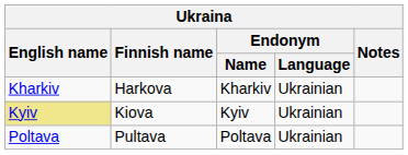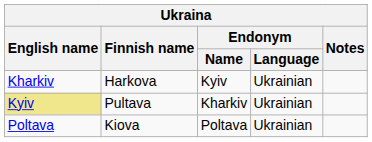row 4 | Endonym / Name: Kharkiv -> Kyiv
row 5 | Finnish name: Kiova -> Pultava
row 5 | Endonym / Name: Kyiv -> Kharkiv
row 6 | Finnish name: Pultava -> Kiova
